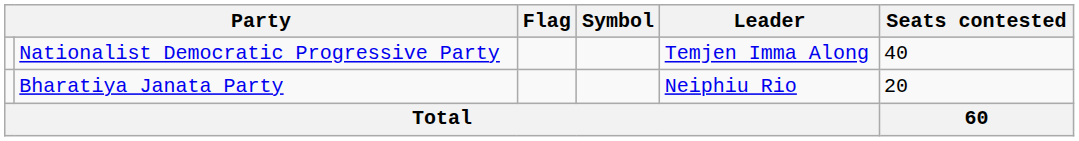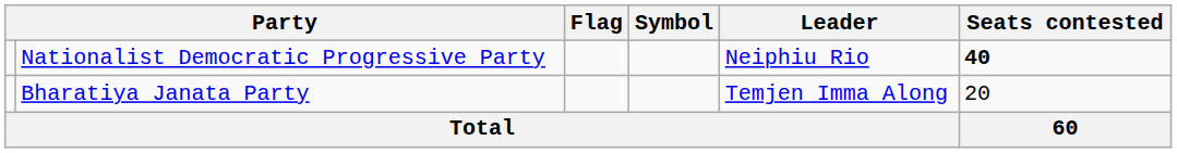Nationalist Democratic Progressive Party | Leader: Temjen Imma Along -> Neiphiu Rio
Nationalist Democratic Progressive Party | Seats contested: normal -> bold
Bharatiya Janata Party | Leader: Neiphiu Rio -> Temjen Imma Along
